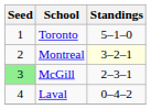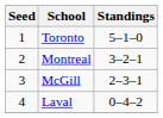Montreal | Standings: lightyellow background -> no background
McGill | Seed: lightgreen background -> no background
